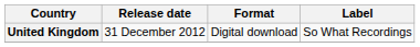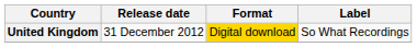United Kingdom | Format: no background -> gold background
